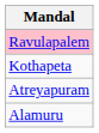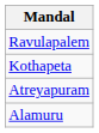row 2 | column 1: pink background -> no background
